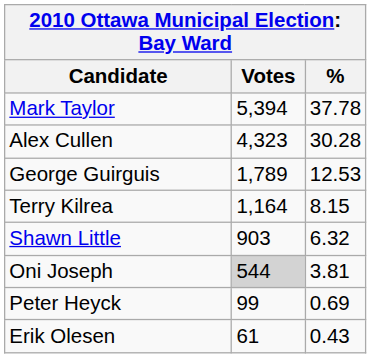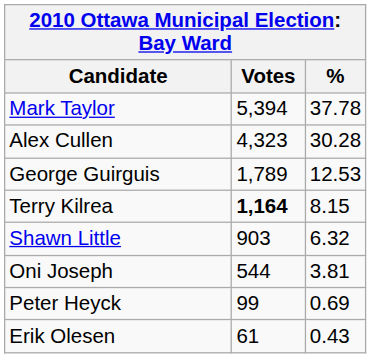Terry Kilrea | Votes: normal -> bold
Oni Joseph | Votes: lightgrey background -> no background
